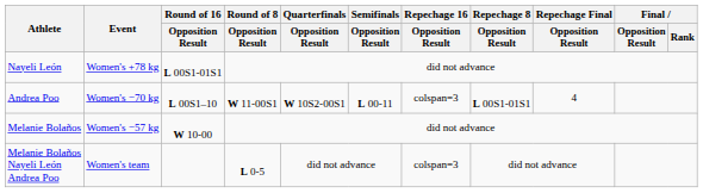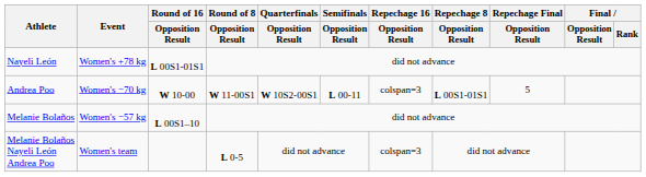Andrea Poo | Round of 16 / Opposition Result: L 00S1–10 -> W 10-00
Andrea Poo | Repechage Final / Opposition Result: 4 -> 5
Melanie Bolaños | Round of 16 / Opposition Result: W 10-00 -> L 00S1–10
